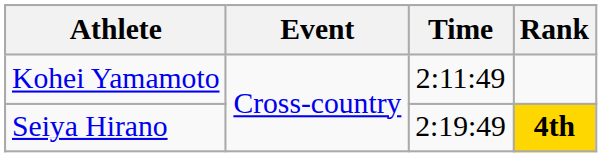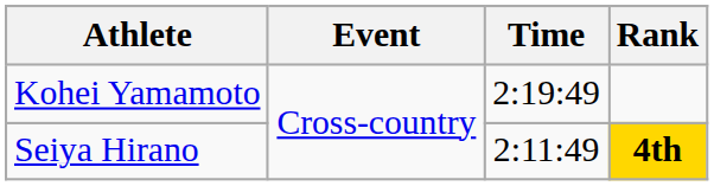Kohei Yamamoto | Time: 2:11:49 -> 2:19:49
Seiya Hirano | Time: 2:19:49 -> 2:11:49
